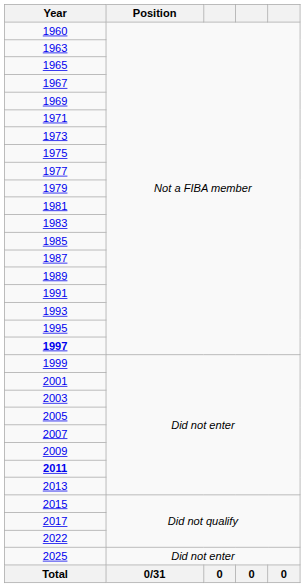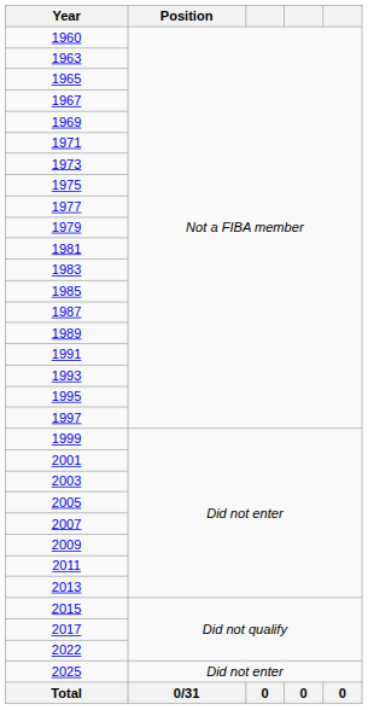1997 | Year: bold -> normal
2011 | Year: bold -> normal
